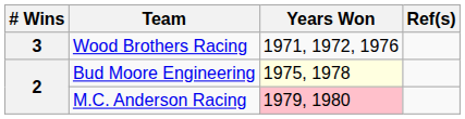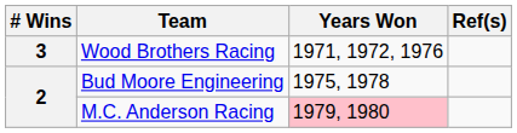Bud Moore Engineering | Years Won: lightyellow background -> no background
